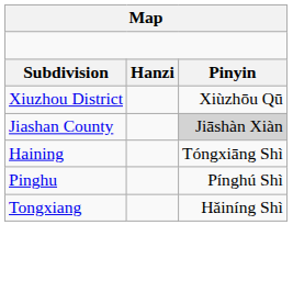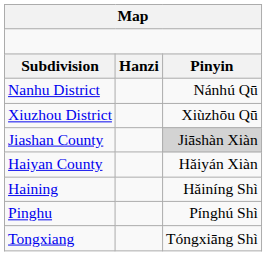+ row: Nanhu District | Nánhú Qū
+ row: Haiyan County | Hǎiyán Xiàn
Haining | column 3: Tóngxiāng Shì -> Hǎiníng Shì
Tongxiang | column 3: Hǎiníng Shì -> Tóngxiāng Shì
